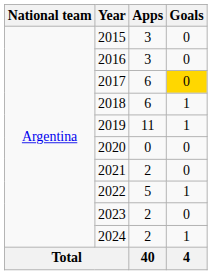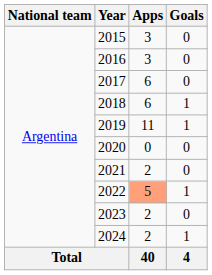2017 | Goals: gold background -> no background
2022 | Apps: no background -> lightsalmon background
